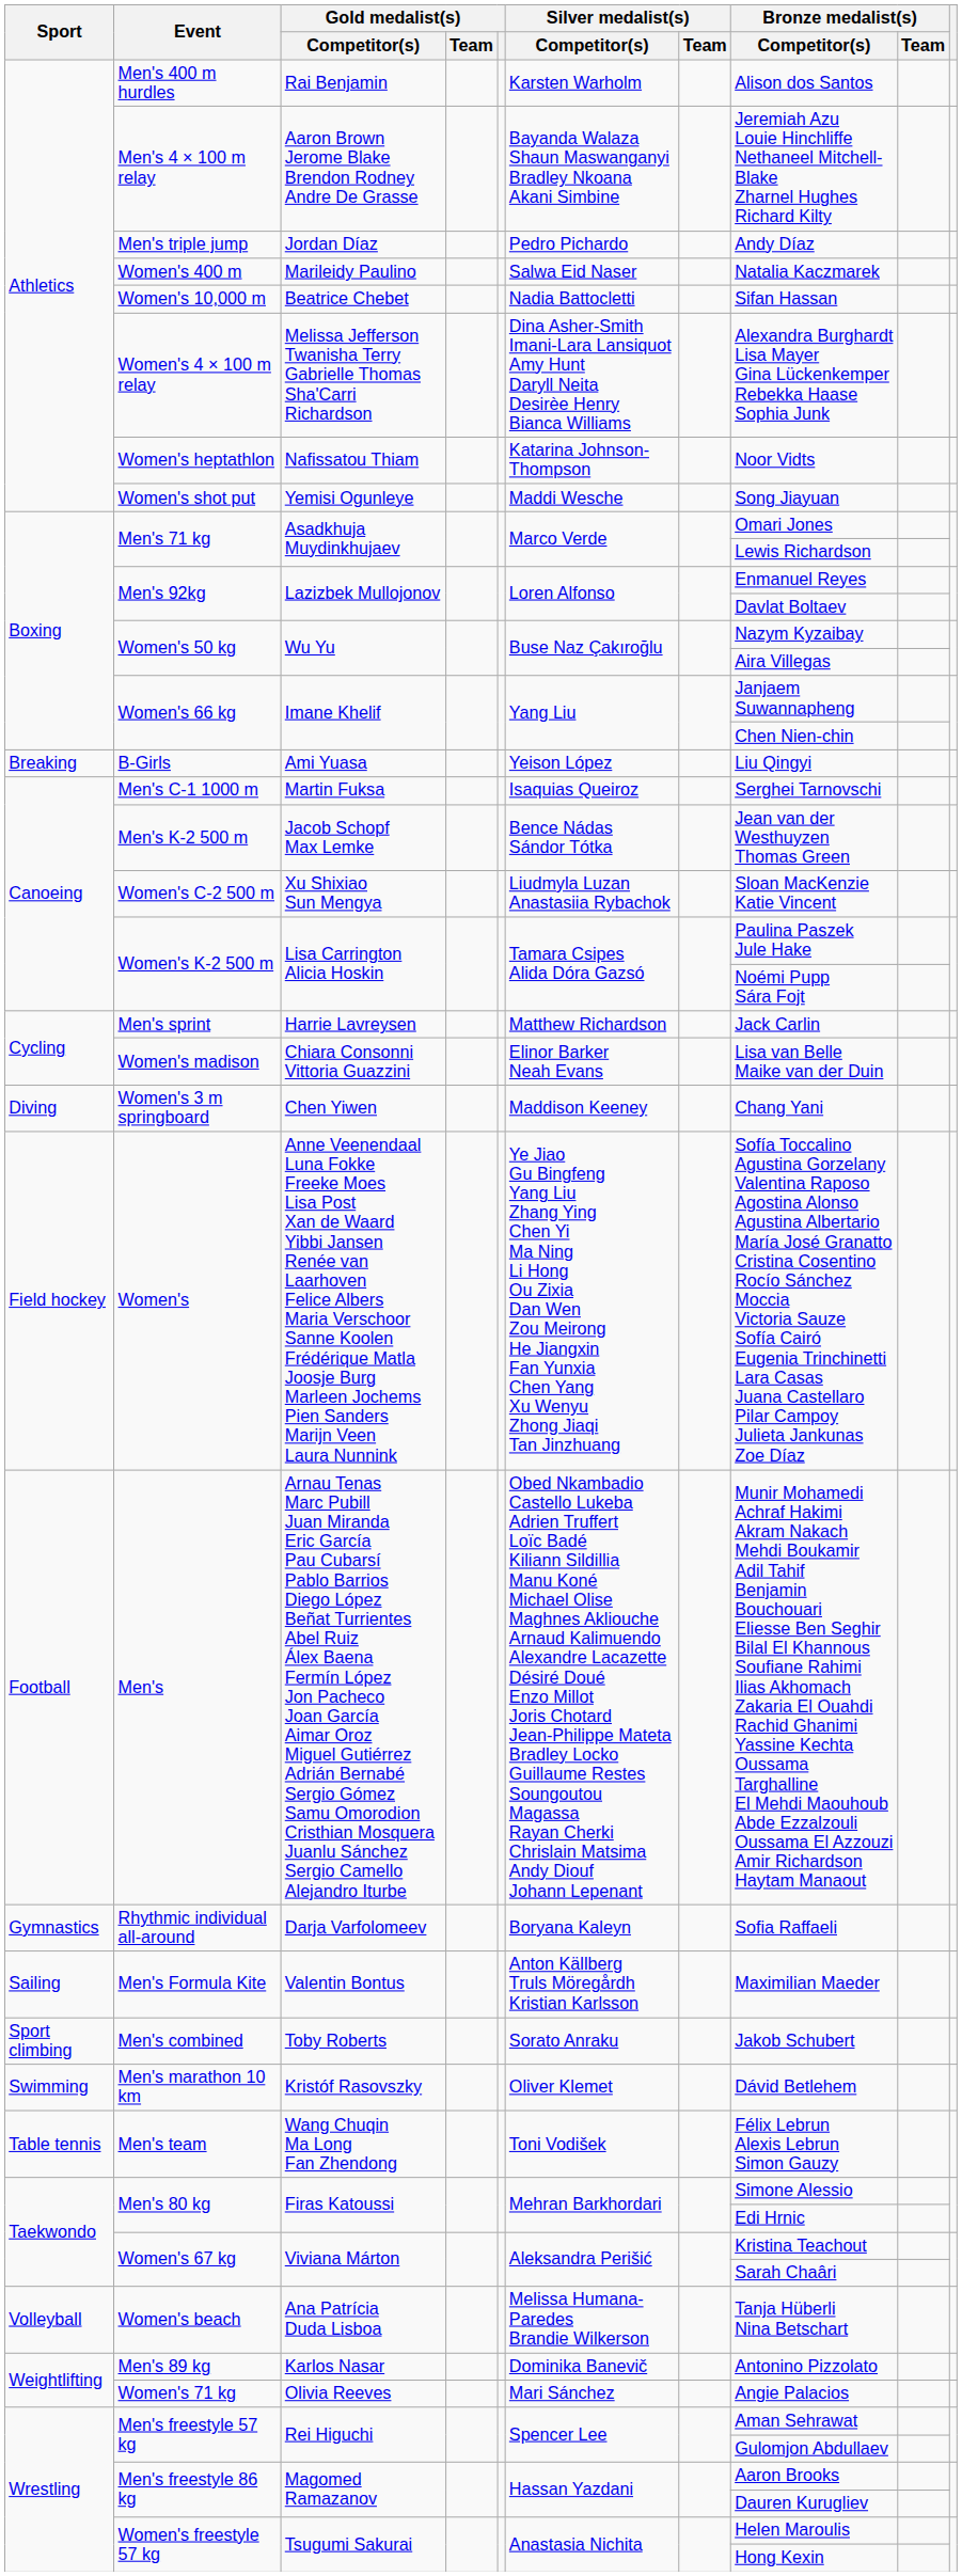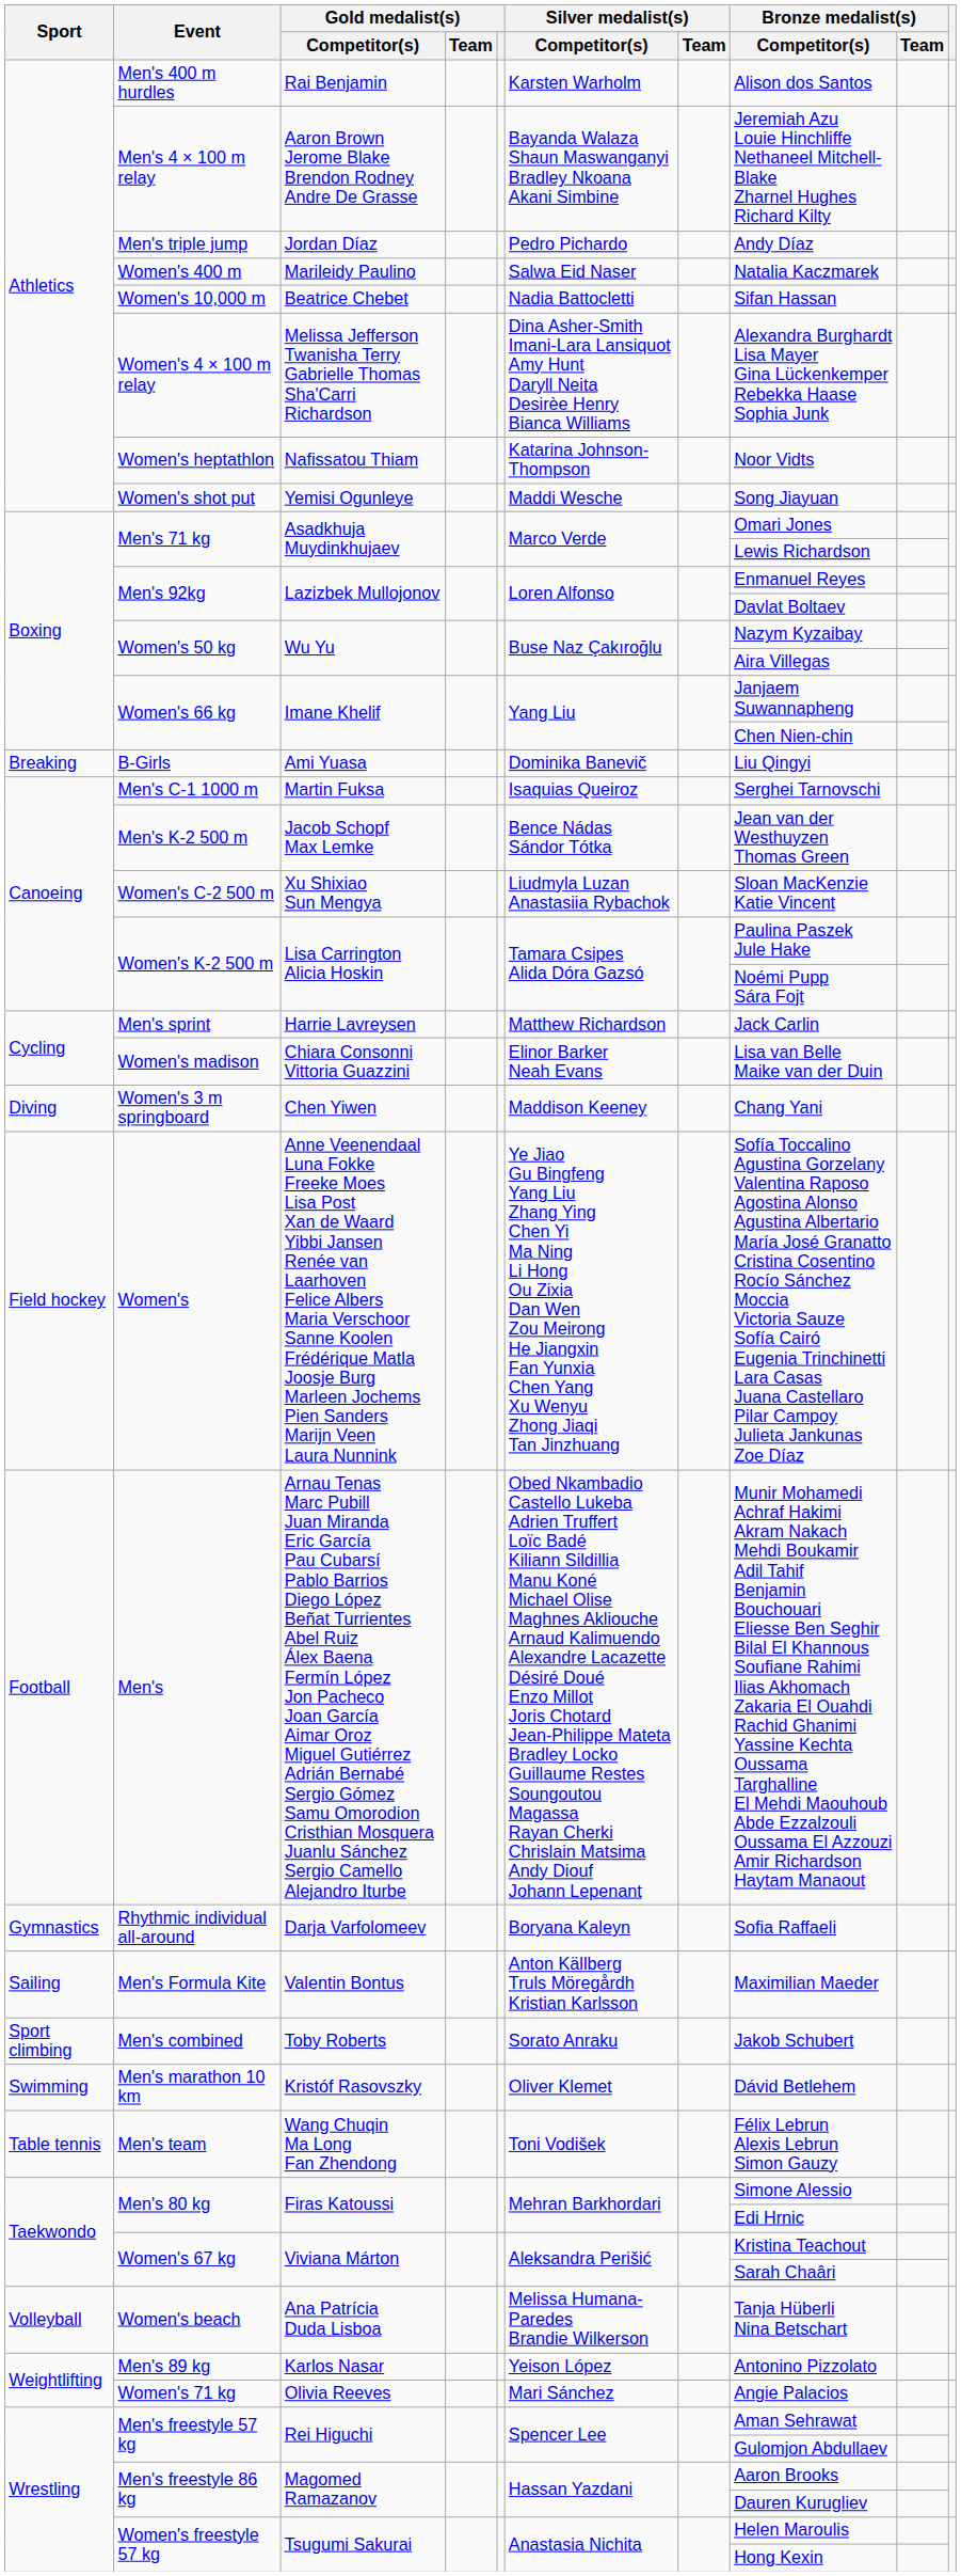B-Girls | Silver medalist(s) / Competitor(s): Yeison López -> Dominika Banevič
Men's 89 kg | Silver medalist(s) / Competitor(s): Dominika Banevič -> Yeison López
